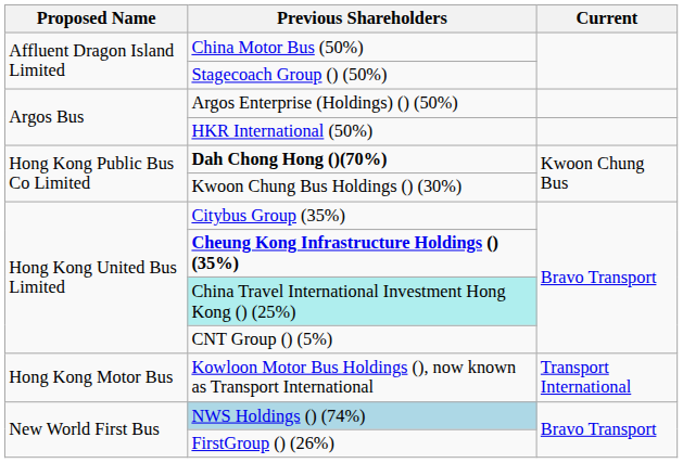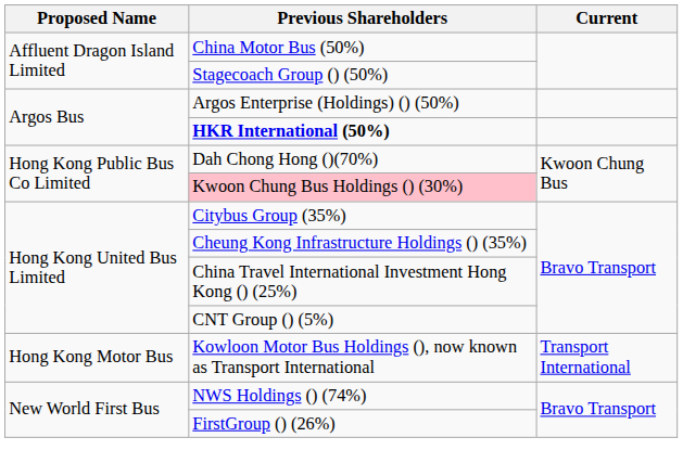HKR International (50%) | Previous Shareholders: normal -> bold
Dah Chong Hong ()(70%) | Previous Shareholders: bold -> normal
Kwoon Chung Bus Holdings () (30%) | Previous Shareholders: no background -> pink background
Cheung Kong Infrastructure Holdings () (35%) | Previous Shareholders: bold -> normal
China Travel International Investment Hong Kong () (25%) | Previous Shareholders: paleturquoise background -> no background
NWS Holdings () (74%) | Previous Shareholders: lightblue background -> no background
